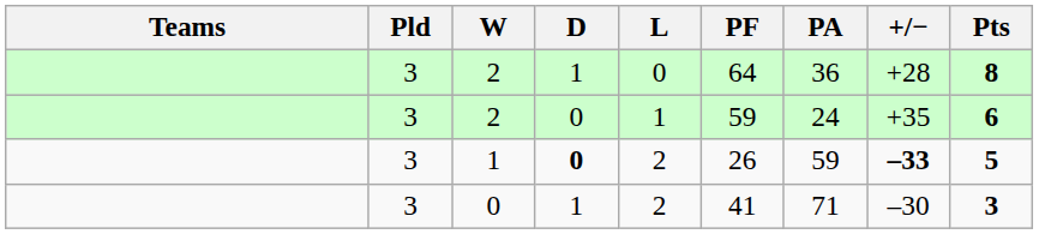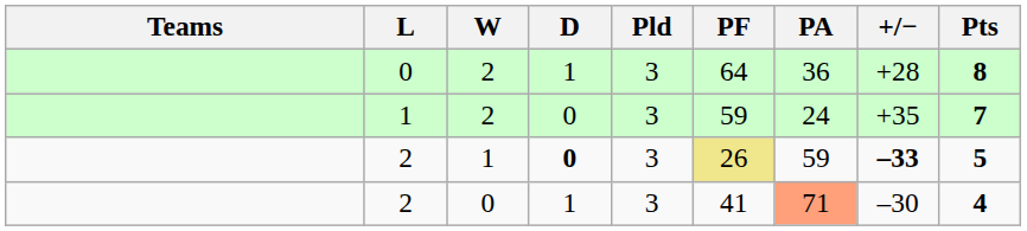columns swapped: Pld <-> L
row 3 | Pts: 6 -> 7
row 4 | PF: no background -> khaki background
row 5 | PA: no background -> lightsalmon background
row 5 | Pts: 3 -> 4
